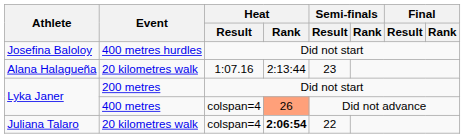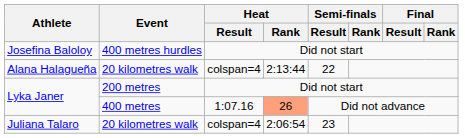Alana Halagueña | Heat / Result: 1:07.16 -> colspan=4
Alana Halagueña | Semi-finals / Result: 23 -> 22
Lyka Janer / 400 metres | Heat / Result: colspan=4 -> 1:07.16
Juliana Talaro | Heat / Rank: bold -> normal
Juliana Talaro | Semi-finals / Result: 22 -> 23
